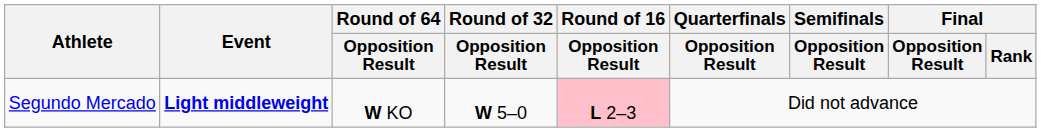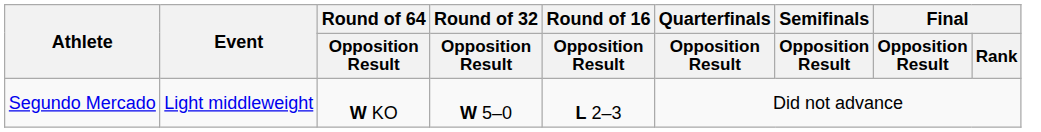Segundo Mercado | Event: bold -> normal
Segundo Mercado | Round of 16 / Opposition Result: pink background -> no background
